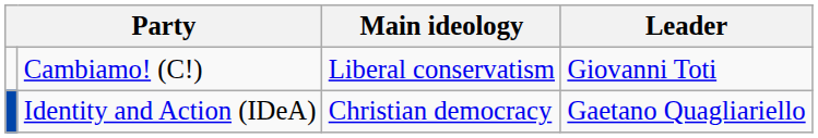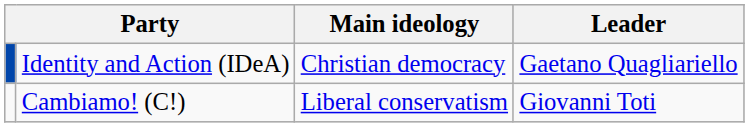rows swapped: Cambiamo! (C!) <-> Identity and Action (IDeA)
